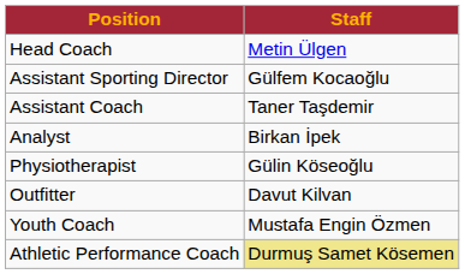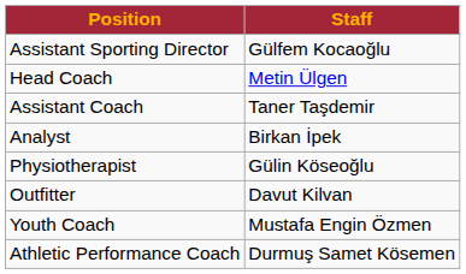rows swapped: Head Coach <-> Assistant Sporting Director
Athletic Performance Coach | Staff: khaki background -> no background
